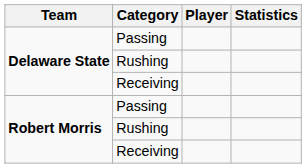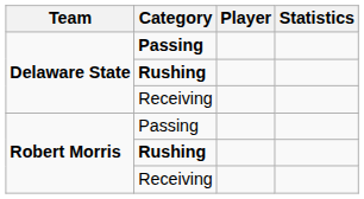Delaware State / Passing | Category: normal -> bold
Delaware State / Rushing | Category: normal -> bold
Robert Morris / Rushing | Category: normal -> bold
